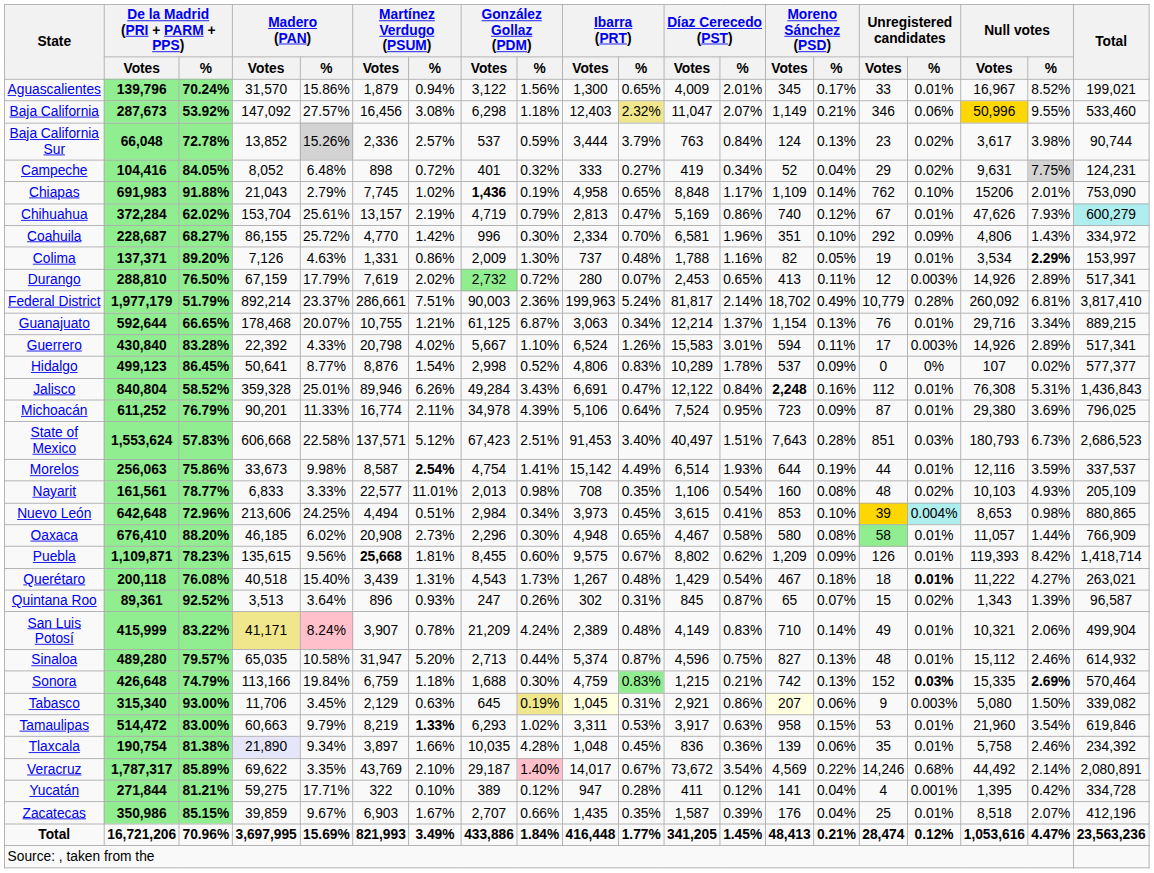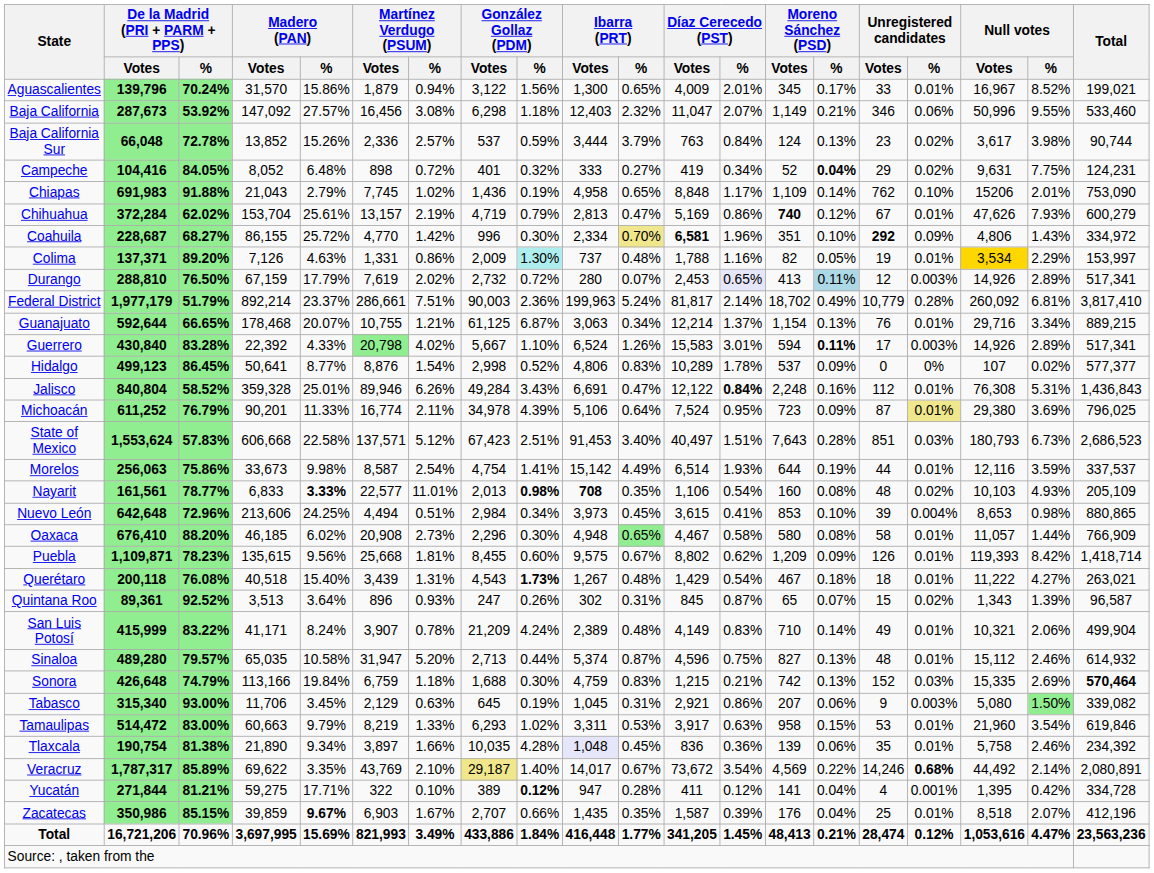Baja California | Ibarra (PRT) / %: khaki background -> no background
Baja California | Null votes / Votes: gold background -> no background
Baja California Sur | Madero (PAN) / %: lightgrey background -> no background
Campeche | Moreno Sánchez (PSD) / %: normal -> bold
Campeche | Null votes / %: lightgrey background -> no background
Chiapas | González Gollaz (PDM) / Votes: bold -> normal
Chihuahua | Moreno Sánchez (PSD) / Votes: normal -> bold
Chihuahua | Total: paleturquoise background -> no background
Coahuila | Ibarra (PRT) / %: no background -> khaki background
Coahuila | Díaz Cerecedo (PST) / Votes: normal -> bold
Coahuila | Unregistered candidates / Votes: normal -> bold
Colima | González Gollaz (PDM) / %: no background -> paleturquoise background
Colima | Null votes / Votes: no background -> gold background
Colima | Null votes / %: bold -> normal
Durango | González Gollaz (PDM) / Votes: lightgreen background -> no background
Durango | Díaz Cerecedo (PST) / %: no background -> lavender background
Durango | Moreno Sánchez (PSD) / %: no background -> lightblue background
Guerrero | Martínez Verdugo (PSUM) / Votes: no background -> lightgreen background
Guerrero | Moreno Sánchez (PSD) / %: normal -> bold
Jalisco | Díaz Cerecedo (PST) / %: normal -> bold
Jalisco | Moreno Sánchez (PSD) / Votes: bold -> normal
Michoacán | Unregistered candidates / %: no background -> khaki background
Morelos | Martínez Verdugo (PSUM) / %: bold -> normal
Nayarit | Madero (PAN) / %: normal -> bold
Nayarit | González Gollaz (PDM) / %: normal -> bold
Nayarit | Ibarra (PRT) / Votes: normal -> bold
Nuevo León | Unregistered candidates / Votes: gold background -> no background
Nuevo León | Unregistered candidates / %: paleturquoise background -> no background
Oaxaca | Ibarra (PRT) / %: no background -> lightgreen background
Oaxaca | Unregistered candidates / Votes: lightgreen background -> no background
Puebla | Martínez Verdugo (PSUM) / Votes: bold -> normal
Querétaro | González Gollaz (PDM) / %: normal -> bold
Querétaro | Unregistered candidates / %: bold -> normal
San Luis Potosí | Madero (PAN) / Votes: khaki background -> no background
San Luis Potosí | Madero (PAN) / %: pink background -> no background
Sonora | Ibarra (PRT) / %: lightgreen background -> no background
Sonora | Unregistered candidates / %: bold -> normal
Sonora | Null votes / %: bold -> normal
Sonora | Total: normal -> bold
Tabasco | González Gollaz (PDM) / %: khaki background -> no background
Tabasco | Ibarra (PRT) / Votes: lightyellow background -> no background
Tabasco | Moreno Sánchez (PSD) / Votes: lightyellow background -> no background
Tabasco | Null votes / %: no background -> lightgreen background
Tamaulipas | Martínez Verdugo (PSUM) / %: bold -> normal
Tlaxcala | Madero (PAN) / Votes: lavender background -> no background
Tlaxcala | Ibarra (PRT) / Votes: no background -> lavender background
Veracruz | González Gollaz (PDM) / Votes: no background -> khaki background
Veracruz | González Gollaz (PDM) / %: pink background -> no background
Veracruz | Unregistered candidates / %: normal -> bold
Yucatán | González Gollaz (PDM) / %: normal -> bold
Zacatecas | Madero (PAN) / %: normal -> bold
